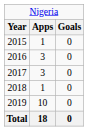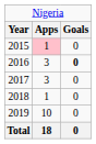2015 | column 2: no background -> pink background
2016 | column 3: normal -> bold
